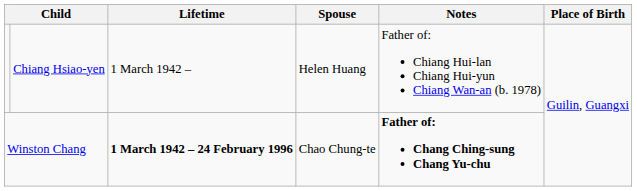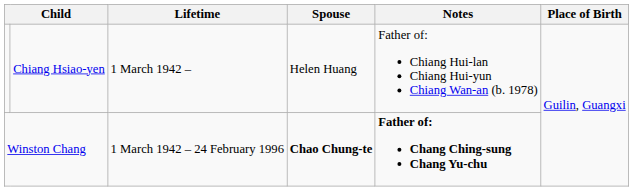Winston Chang | Lifetime: bold -> normal
Winston Chang | Spouse: normal -> bold
